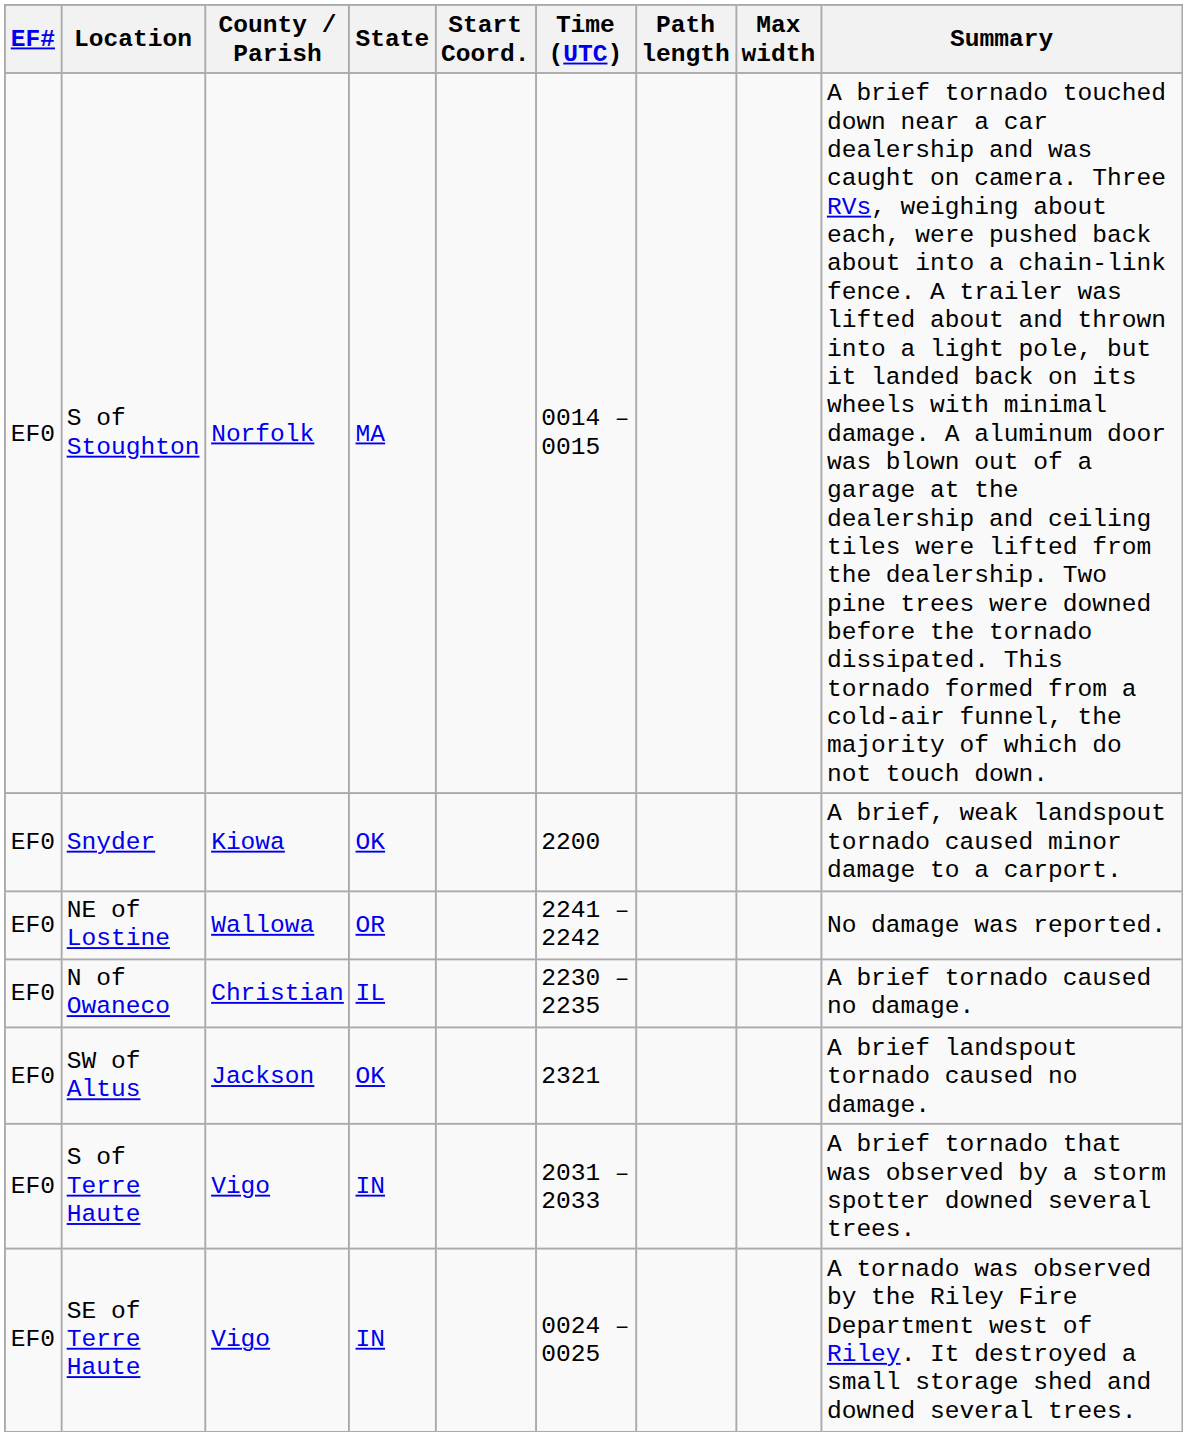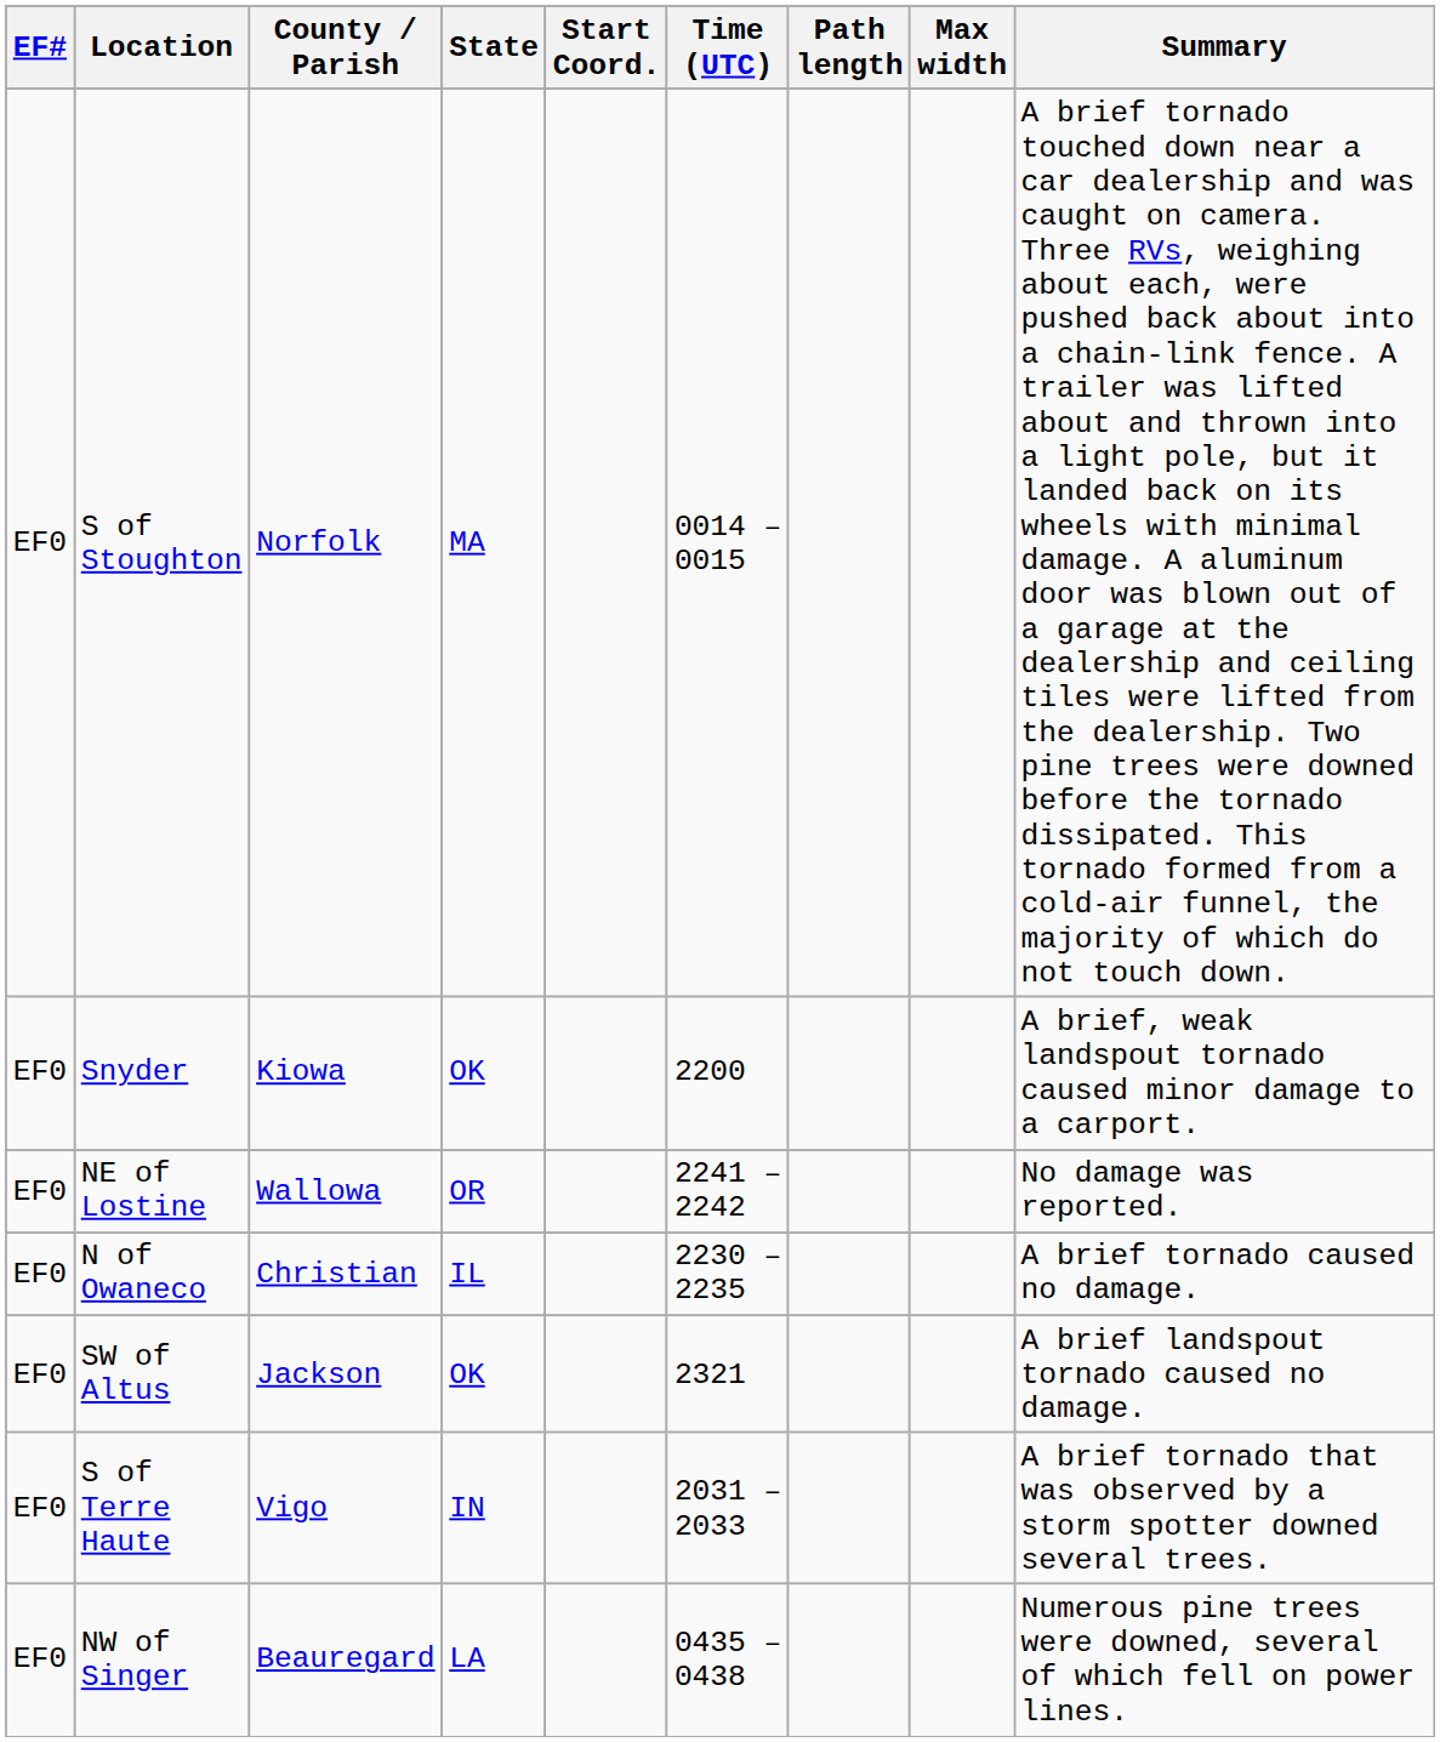- row: EF0 | SE of Terre Haute | Vigo | IN | 0024 – 0025 | A tornado was observed by the Riley Fire Department west of Riley. It destroyed a small storage shed and downed several trees.
+ row: EF0 | NW of Singer | Beauregard | LA | 0435 – 0438 | Numerous pine trees were downed, several of which fell on power lines.
